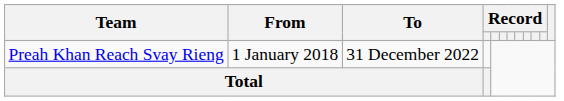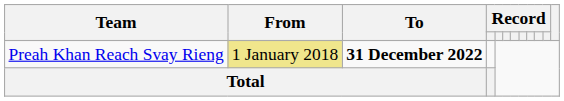Preah Khan Reach Svay Rieng | From: no background -> khaki background
Preah Khan Reach Svay Rieng | To: normal -> bold
